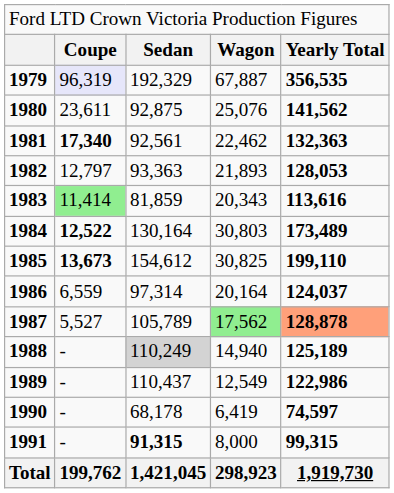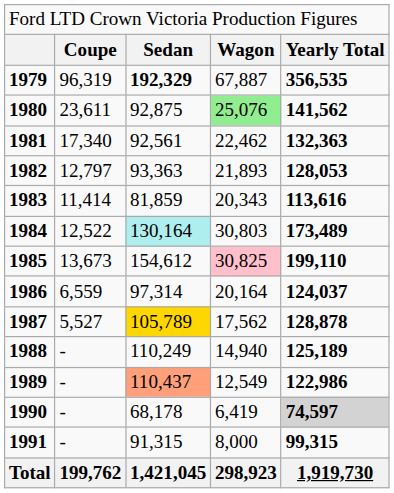1979 | column 2: lavender background -> no background
1979 | column 3: normal -> bold
1980 | column 4: no background -> lightgreen background
1981 | column 2: bold -> normal
1983 | column 2: lightgreen background -> no background
1984 | column 2: bold -> normal
1984 | column 3: no background -> paleturquoise background
1985 | column 2: bold -> normal
1985 | column 4: no background -> pink background
1987 | column 3: no background -> gold background
1987 | column 4: lightgreen background -> no background
1987 | column 5: lightsalmon background -> no background
1988 | column 3: lightgrey background -> no background
1989 | column 3: no background -> lightsalmon background
1990 | column 5: no background -> lightgrey background
1991 | column 3: bold -> normal
